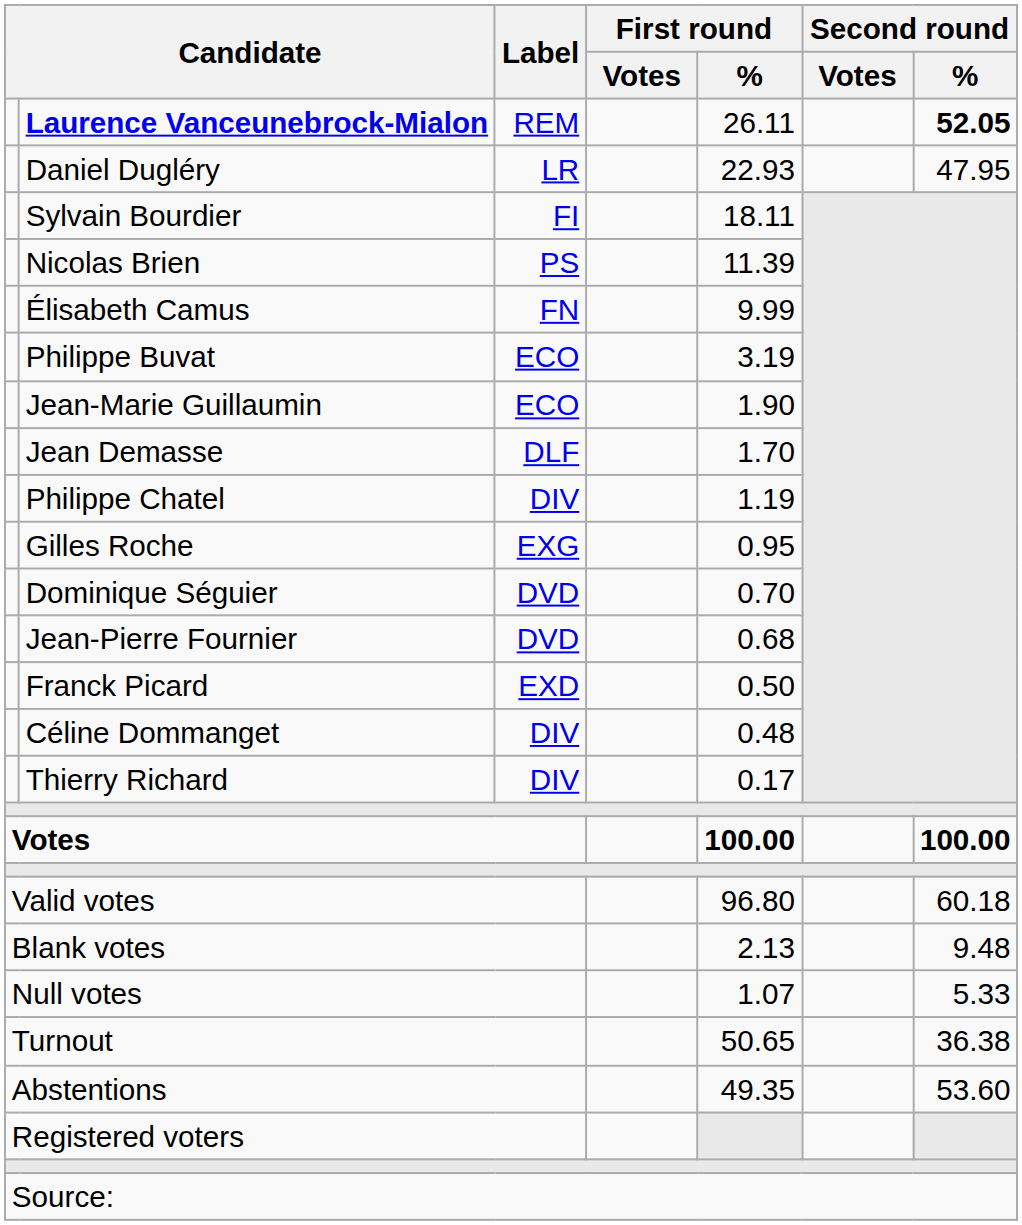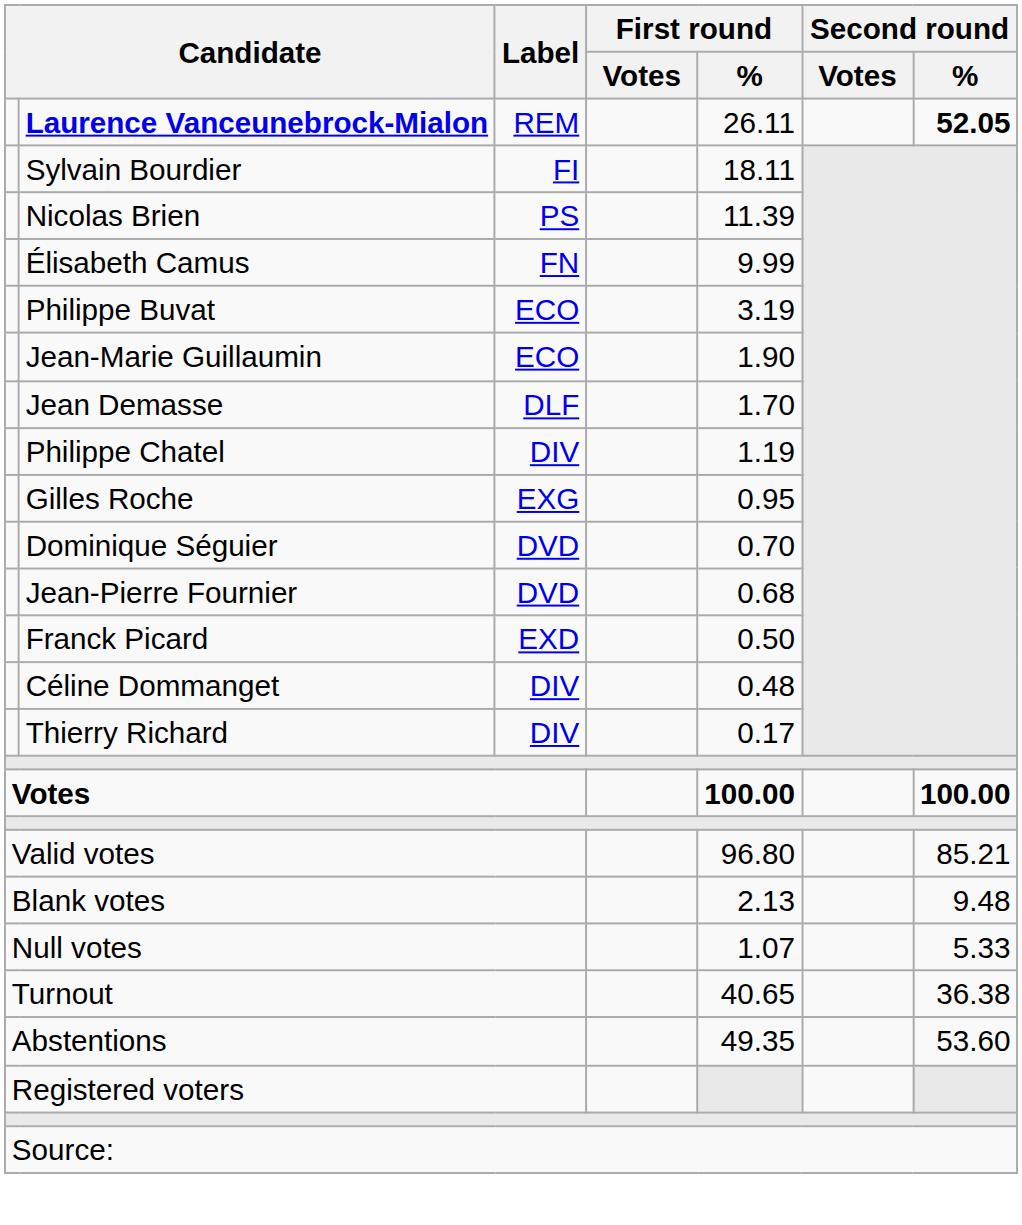- row: Daniel Dugléry | LR | 22.93 | 47.95
Valid votes | Second round / %: 60.18 -> 85.21
Turnout | First round / %: 50.65 -> 40.65
